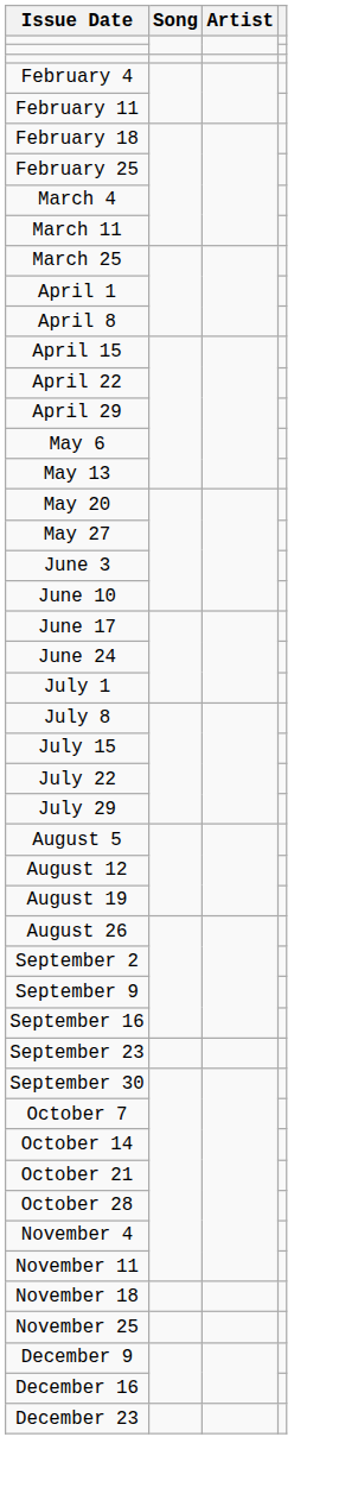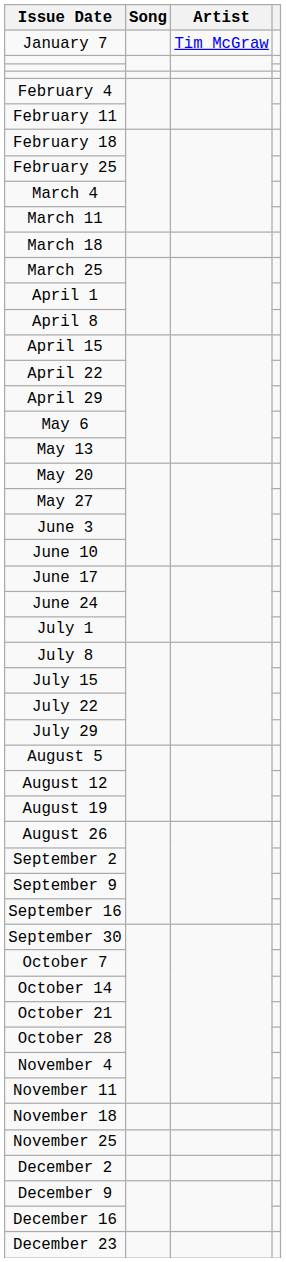+ row: January 7 | Tim McGraw
+ row: March 18
- row: September 23
+ row: December 2
